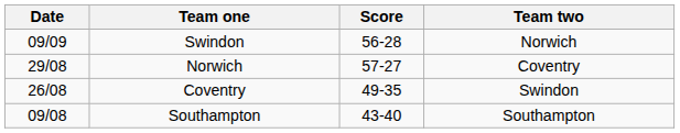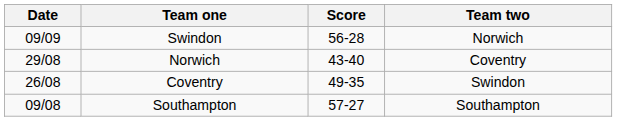row 3 | Score: 57-27 -> 43-40
row 5 | Score: 43-40 -> 57-27
